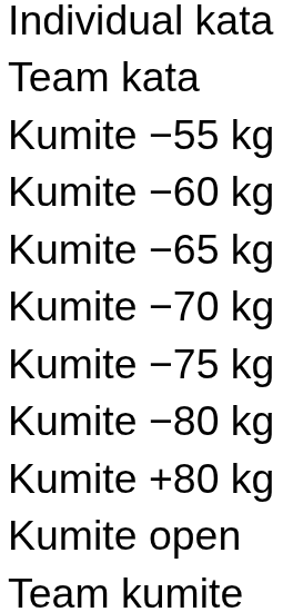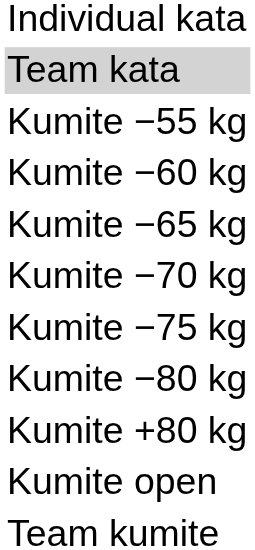Team kata | column 1: no background -> lightgrey background
